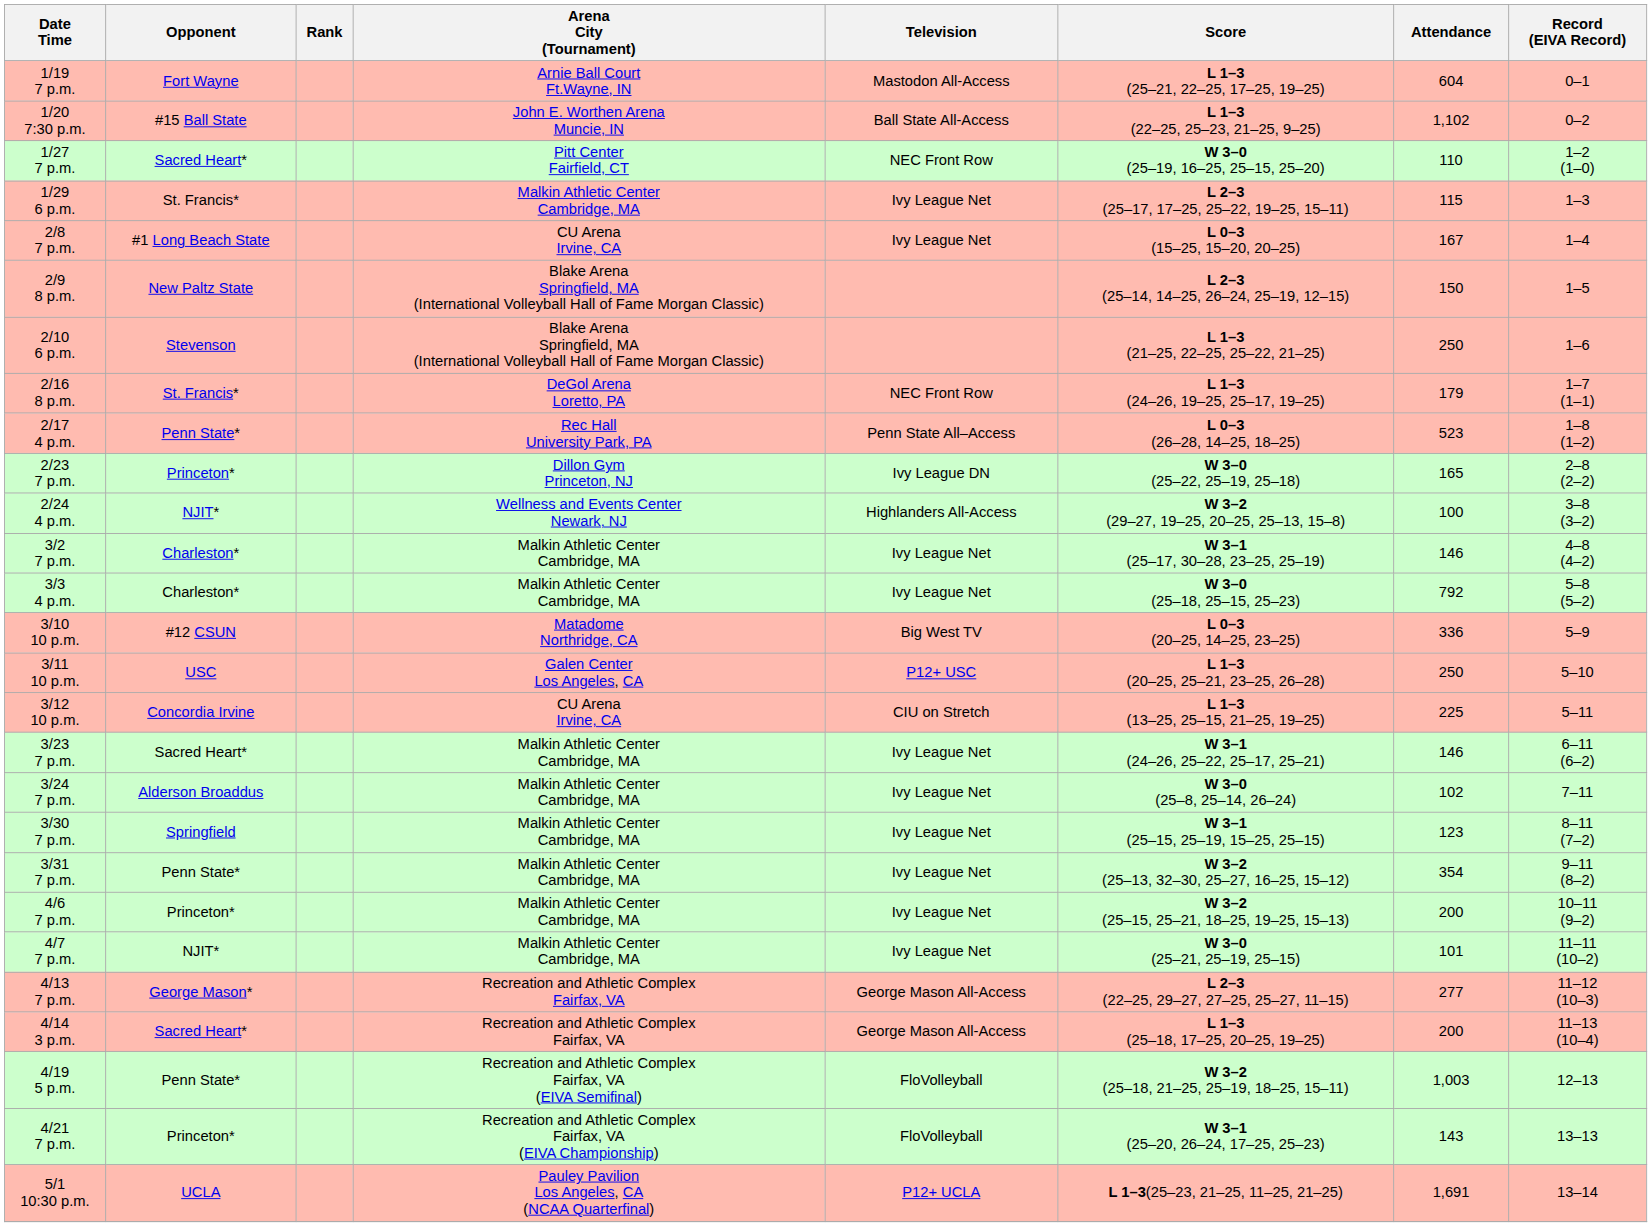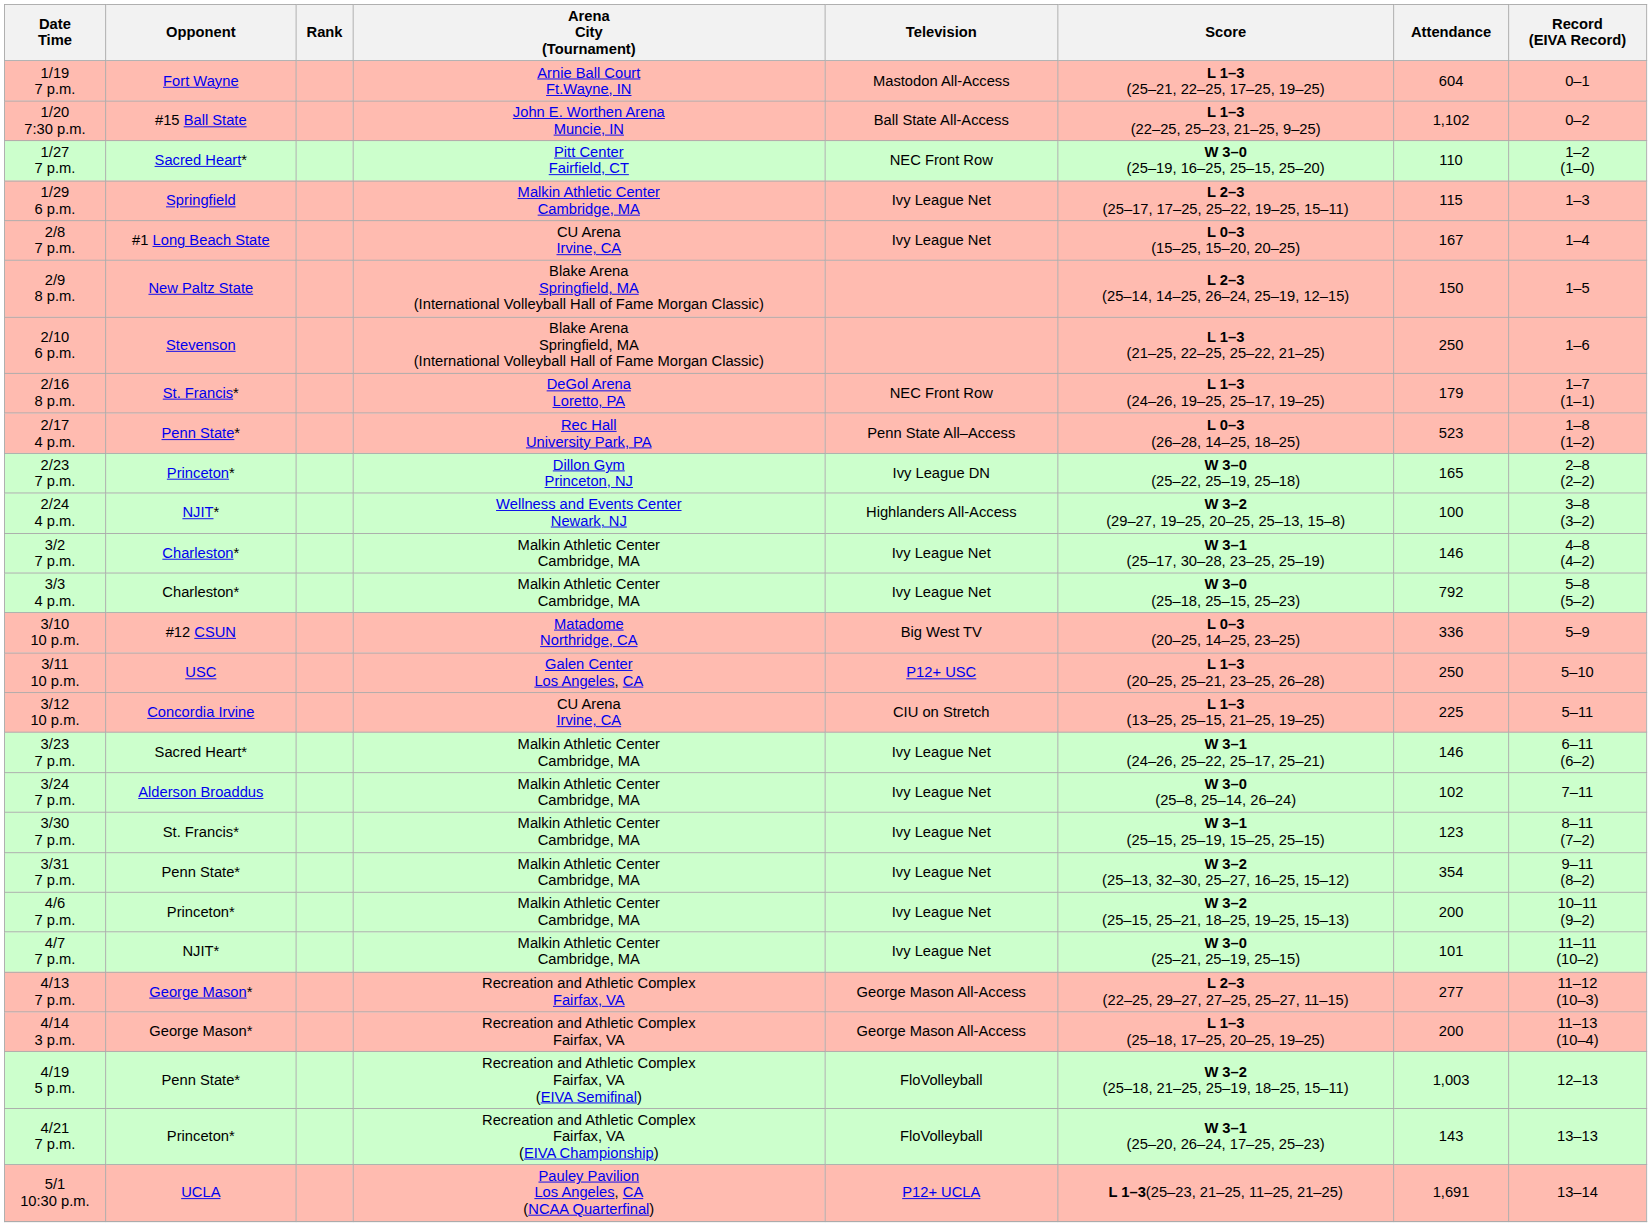1/29 6 p.m. | Opponent: St. Francis* -> Springfield
3/30 7 p.m. | Opponent: Springfield -> St. Francis*
4/14 3 p.m. | Opponent: Sacred Heart* -> George Mason*
